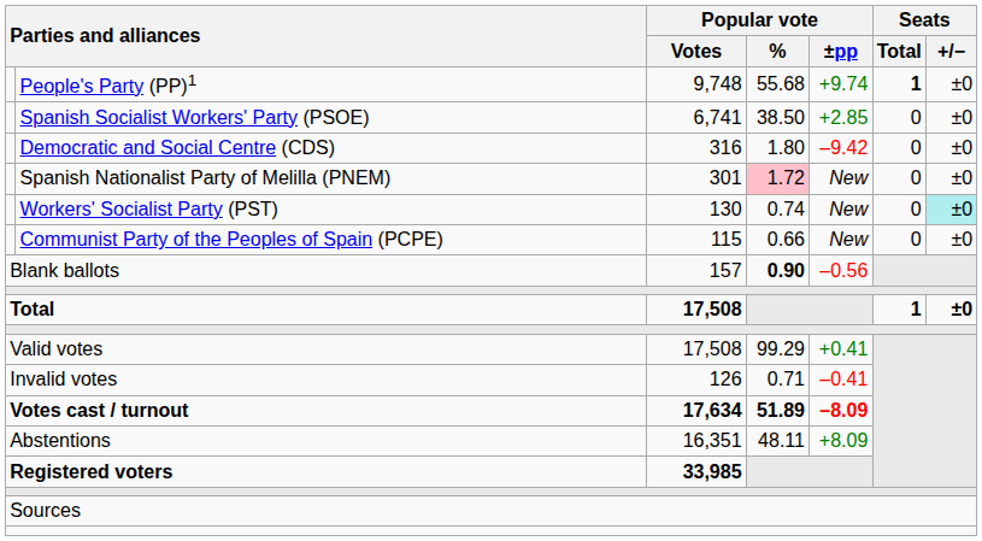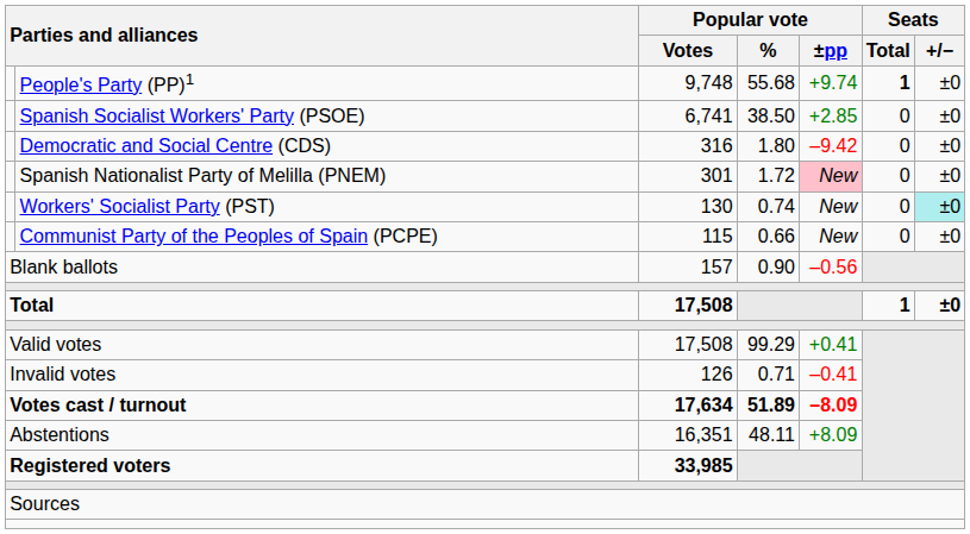Spanish Nationalist Party of Melilla (PNEM) | Popular vote / %: pink background -> no background
Spanish Nationalist Party of Melilla (PNEM) | Popular vote / ±pp: no background -> pink background
Blank ballots | Popular vote / %: bold -> normal
